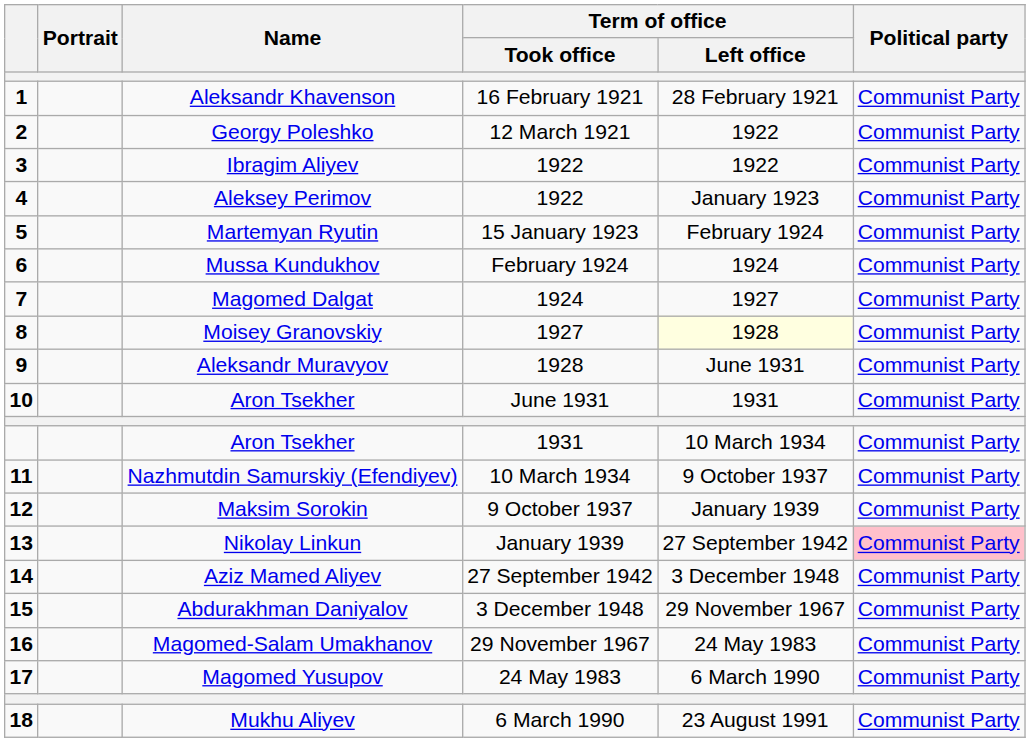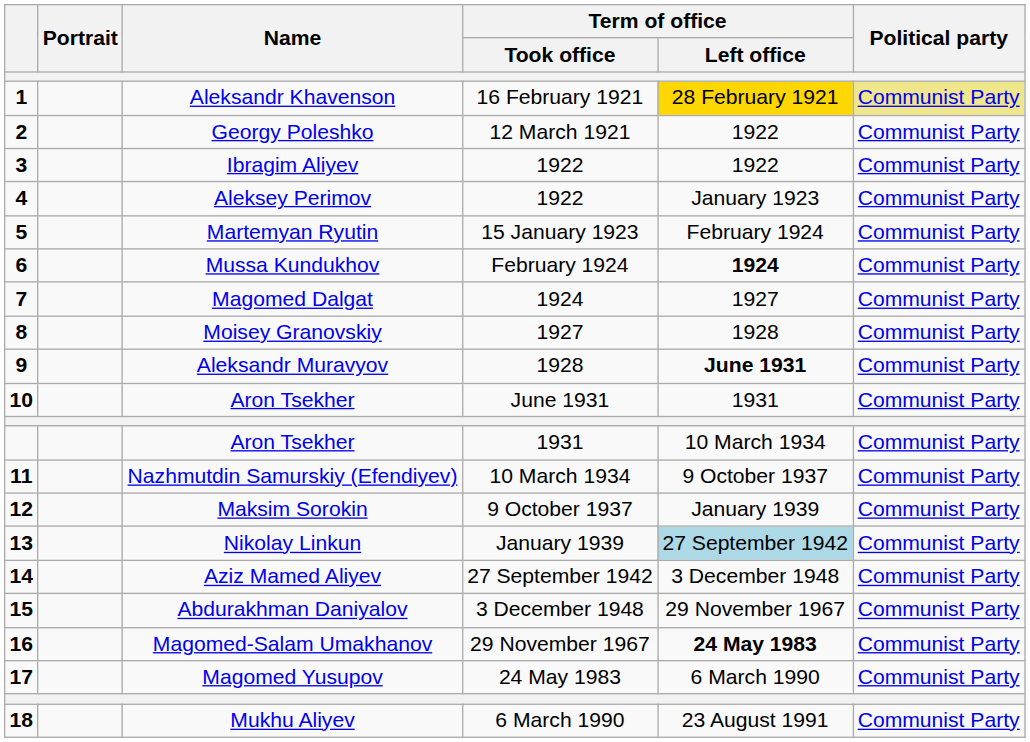Aleksandr Khavenson | Term of office / Left office: no background -> gold background
Aleksandr Khavenson | Political party: no background -> khaki background
Mussa Kundukhov | Term of office / Left office: normal -> bold
Moisey Granovskiy | Term of office / Left office: lightyellow background -> no background
Aleksandr Muravyov | Term of office / Left office: normal -> bold
Nikolay Linkun | Term of office / Left office: no background -> lightblue background
Nikolay Linkun | Political party: pink background -> no background
Magomed-Salam Umakhanov | Term of office / Left office: normal -> bold
